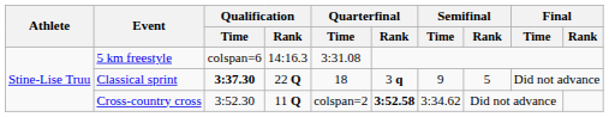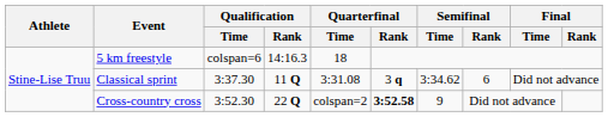5 km freestyle | Quarterfinal / Time: 3:31.08 -> 18
Classical sprint | Qualification / Time: bold -> normal
Classical sprint | Qualification / Rank: 22 Q -> 11 Q
Classical sprint | Quarterfinal / Time: 18 -> 3:31.08
Classical sprint | Semifinal / Time: 9 -> 3:34.62
Classical sprint | Semifinal / Rank: 5 -> 6
Cross-country cross | Qualification / Rank: 11 Q -> 22 Q
Cross-country cross | Semifinal / Time: 3:34.62 -> 9
